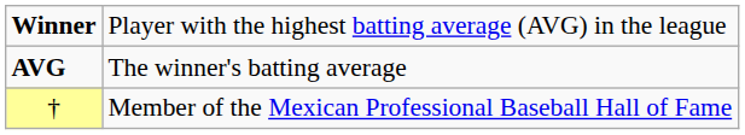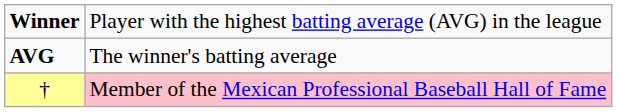† | column 2: no background -> pink background
